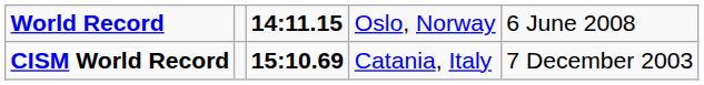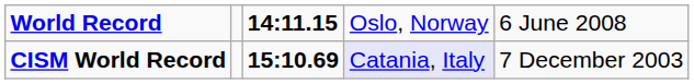CISM World Record | column 4: no background -> lavender background
